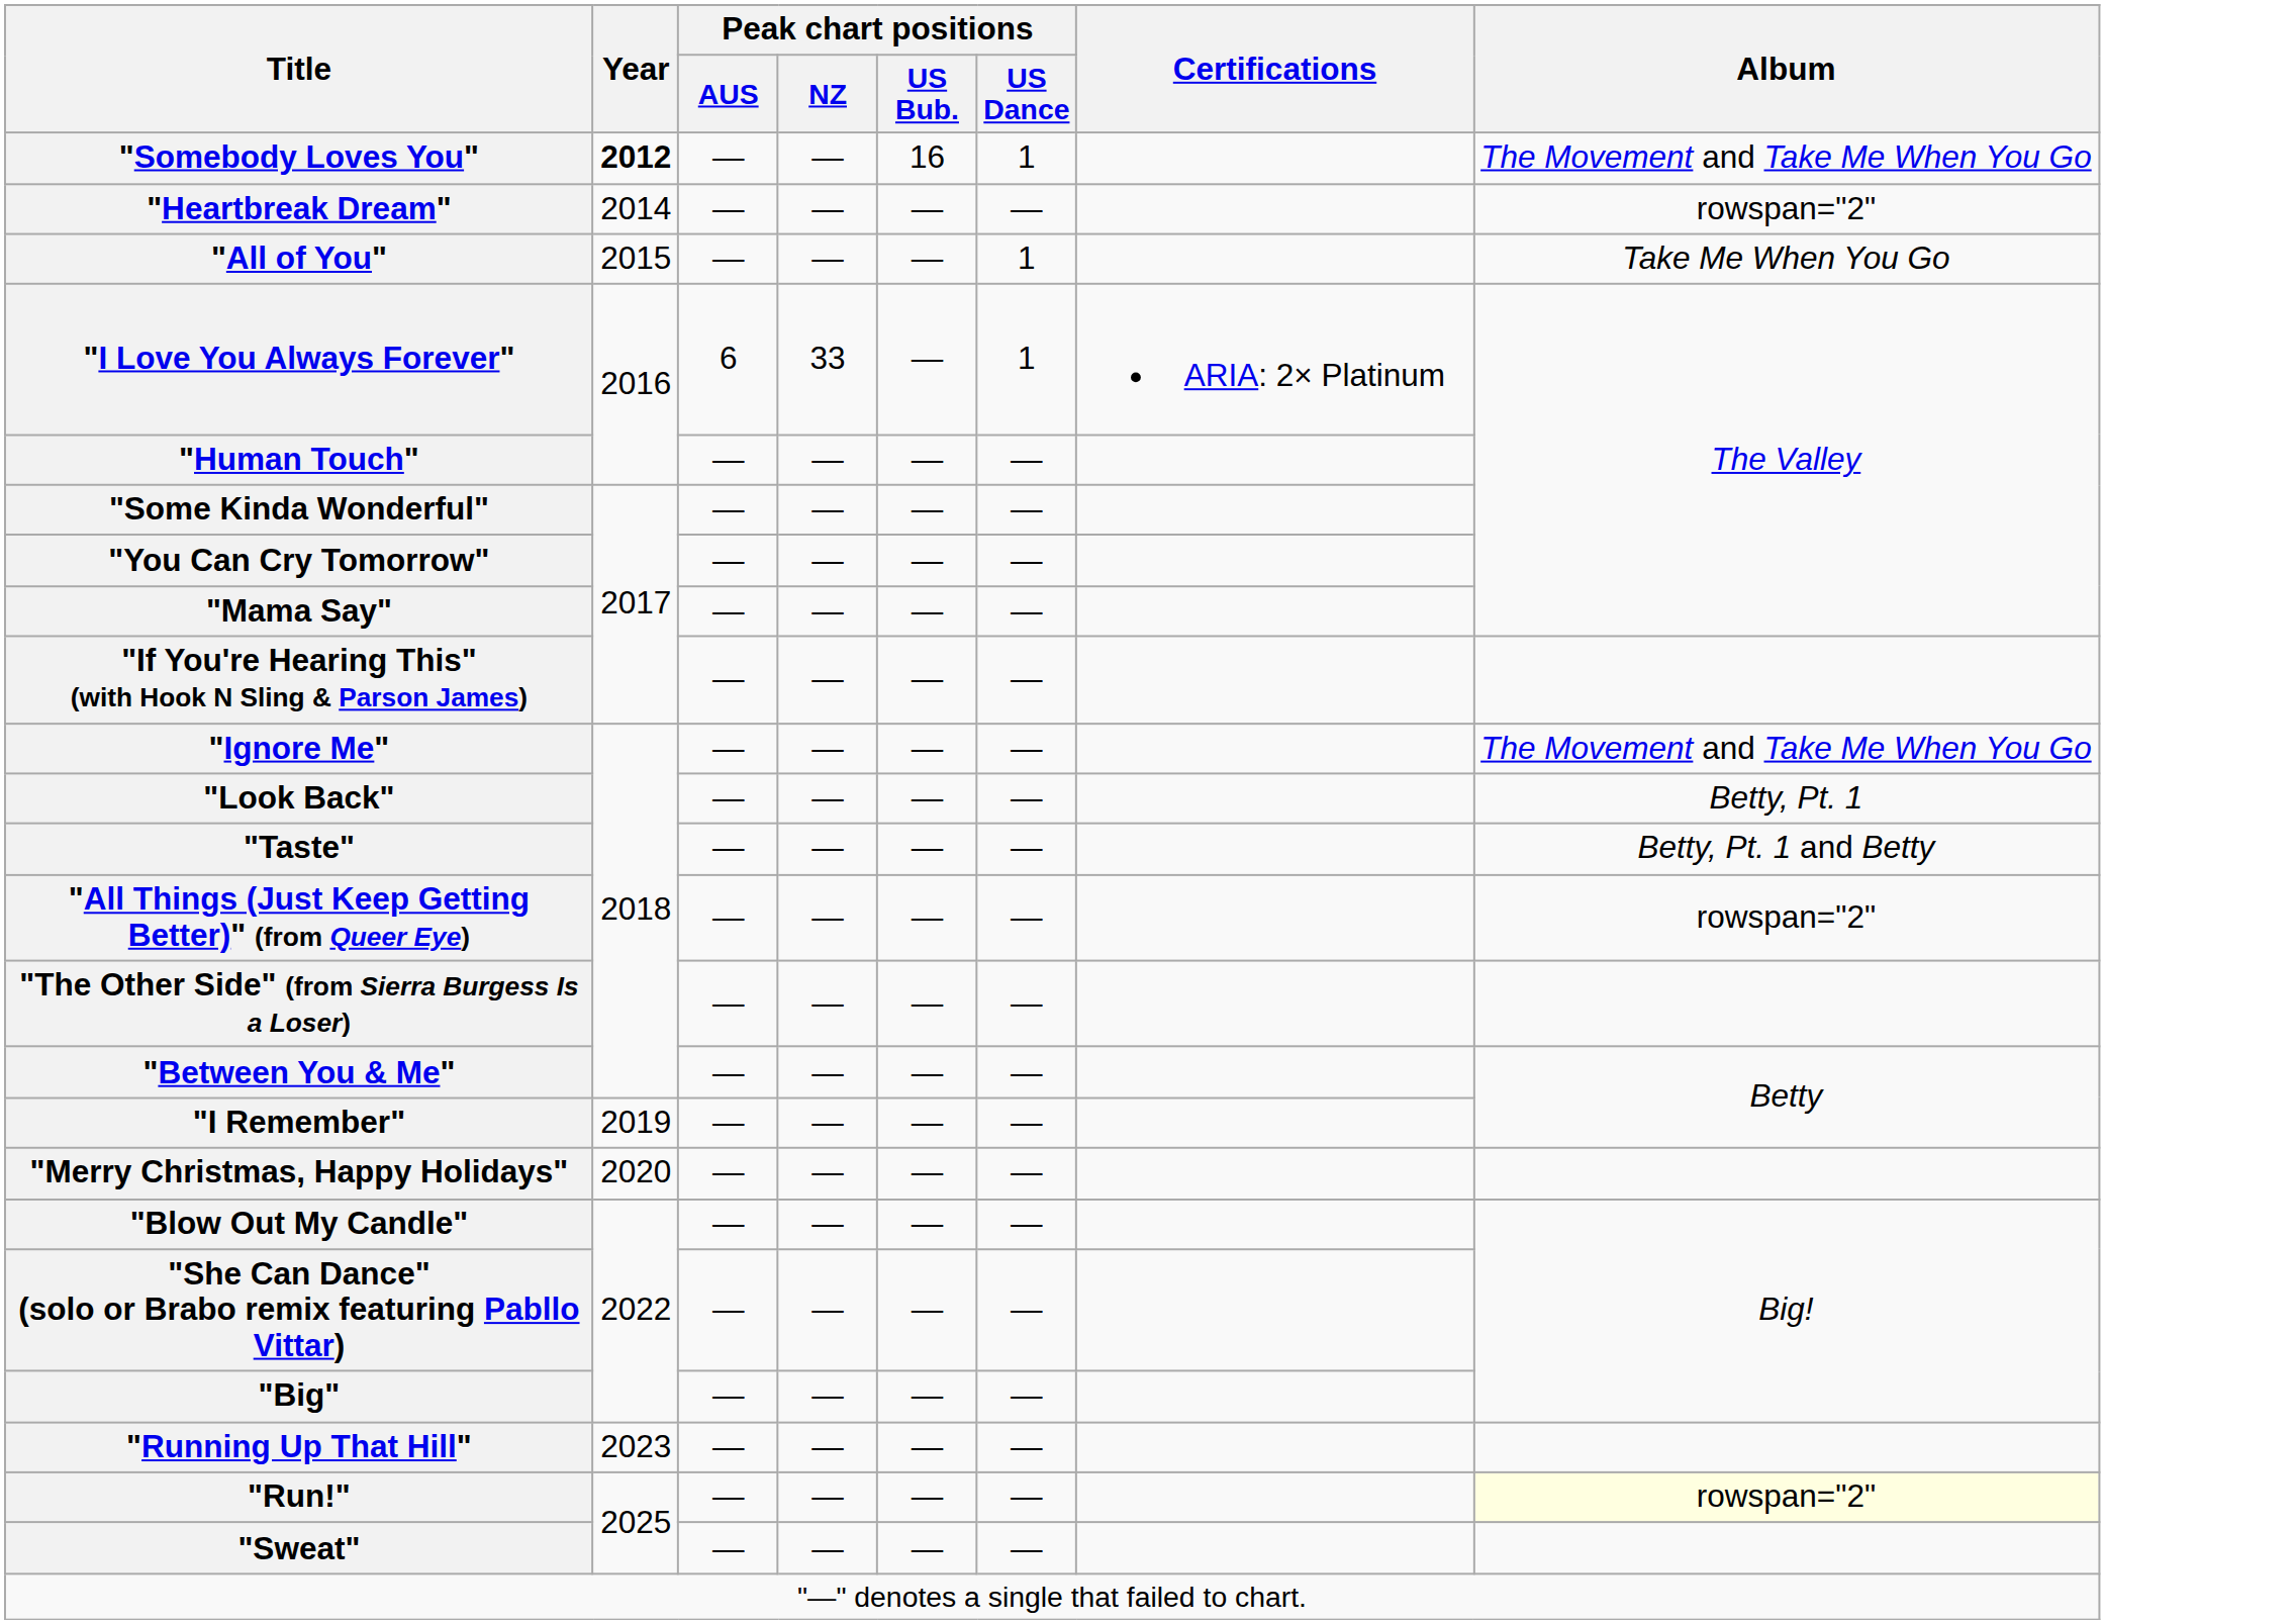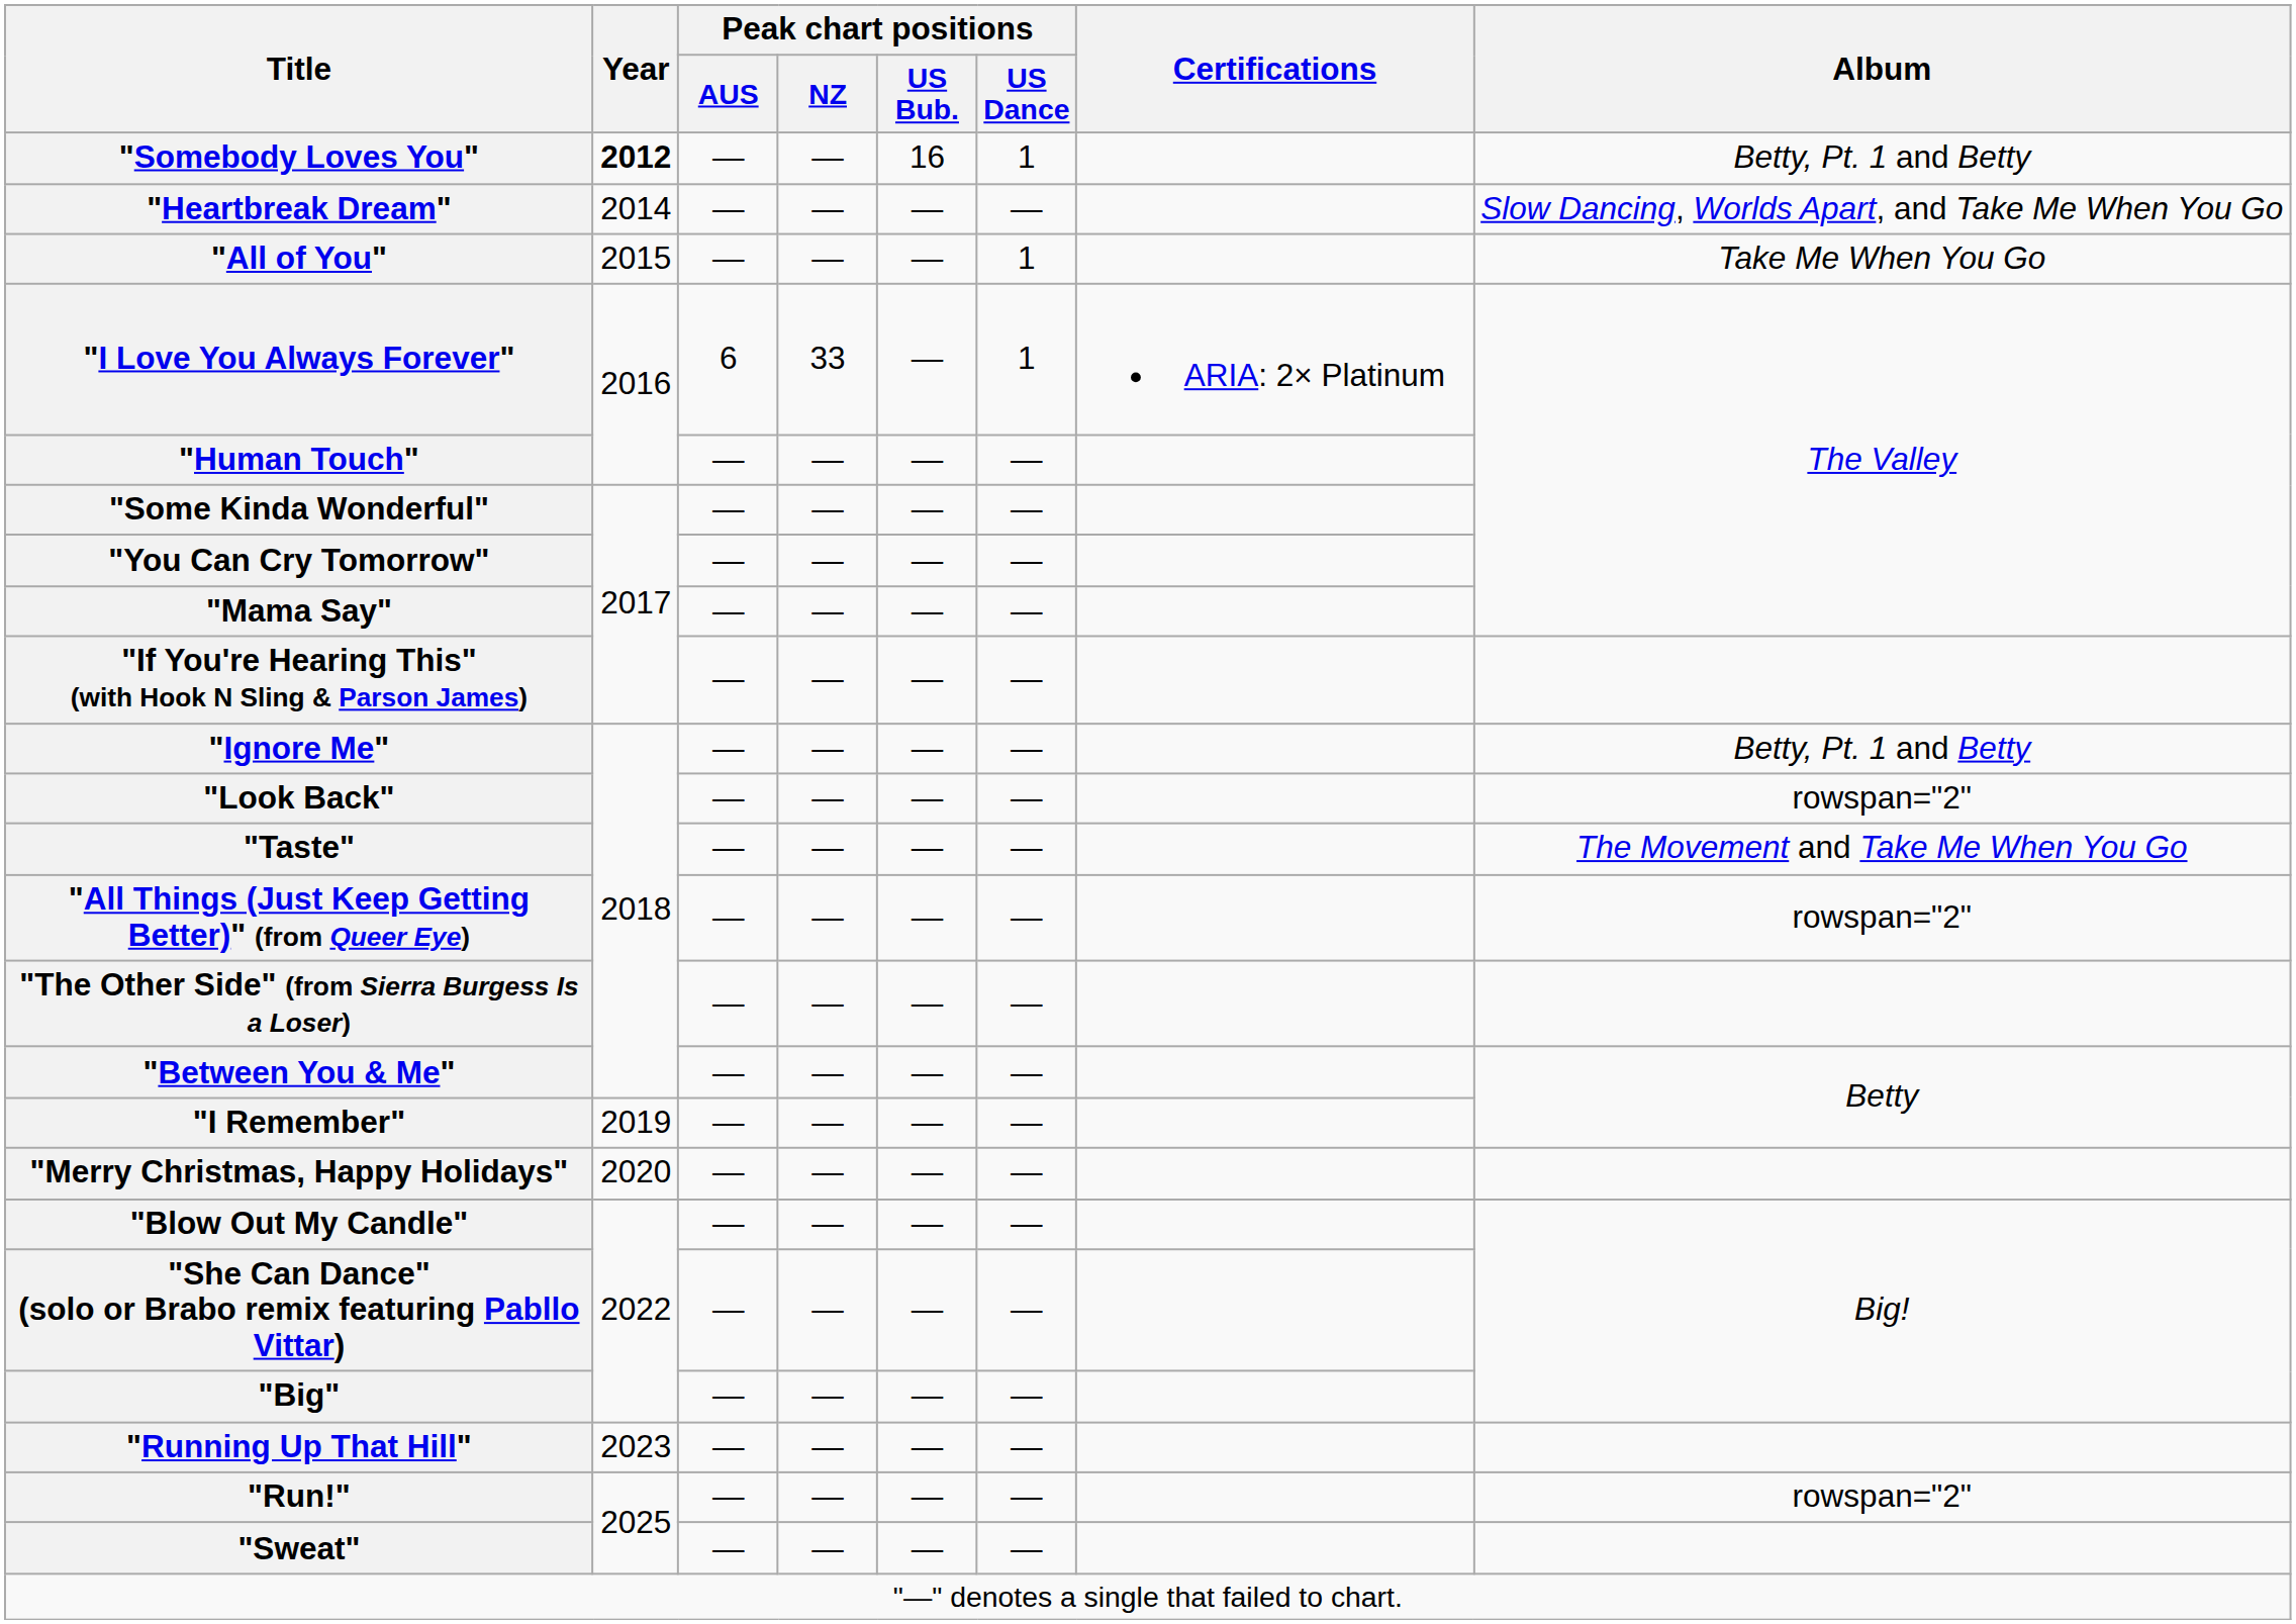"Somebody Loves You" | Album: The Movement and Take Me When You Go -> Betty, Pt. 1 and Betty
"Heartbreak Dream" | Album: rowspan="2" -> Slow Dancing, Worlds Apart, and Take Me When You Go
"Ignore Me" | Album: The Movement and Take Me When You Go -> Betty, Pt. 1 and Betty
"Look Back" | Album: Betty, Pt. 1 -> rowspan="2"
"Taste" | Album: Betty, Pt. 1 and Betty -> The Movement and Take Me When You Go
"Run!" | Album: lightyellow background -> no background
